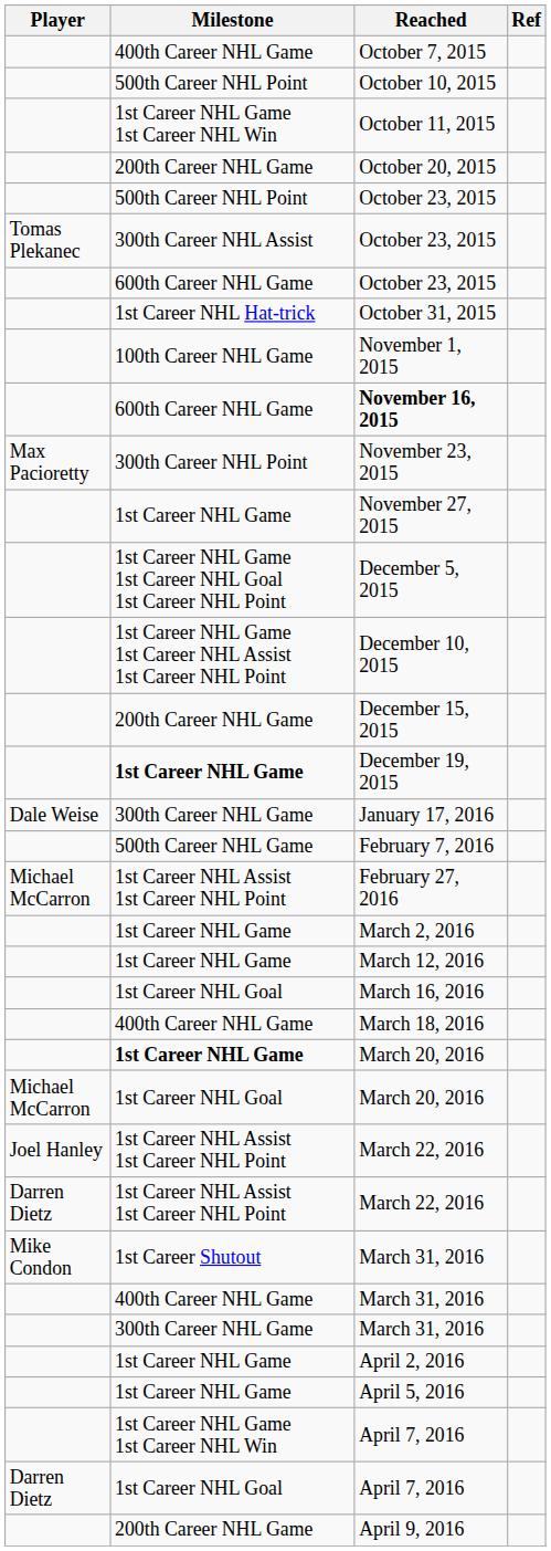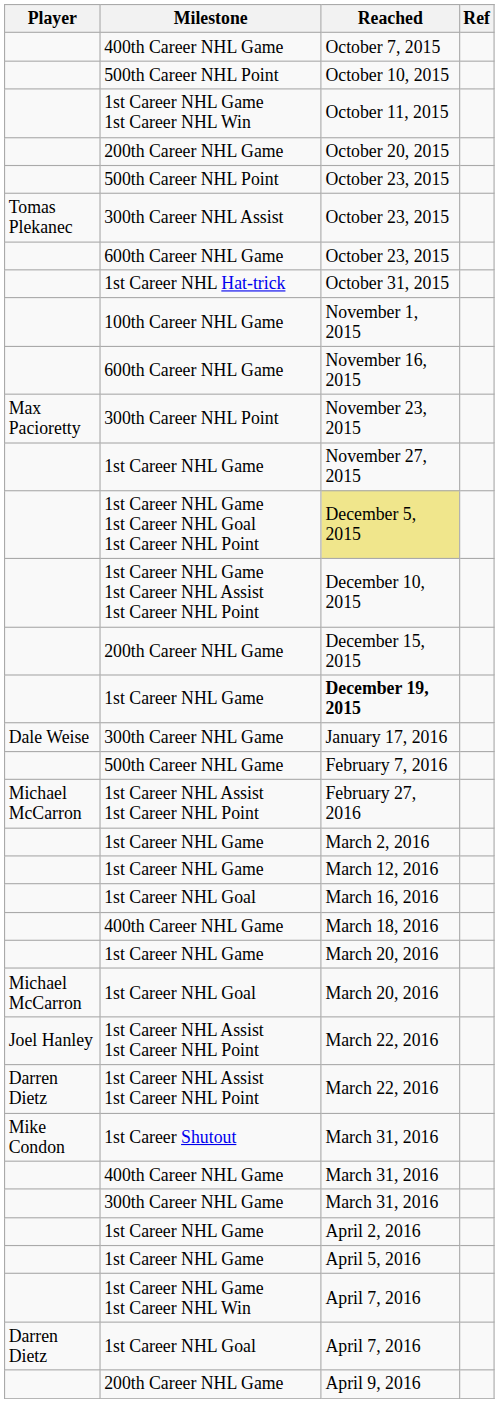row 11 | Reached: bold -> normal
row 14 | Reached: no background -> khaki background
row 17 | Milestone: bold -> normal
row 17 | Reached: normal -> bold
row 25 | Milestone: bold -> normal
